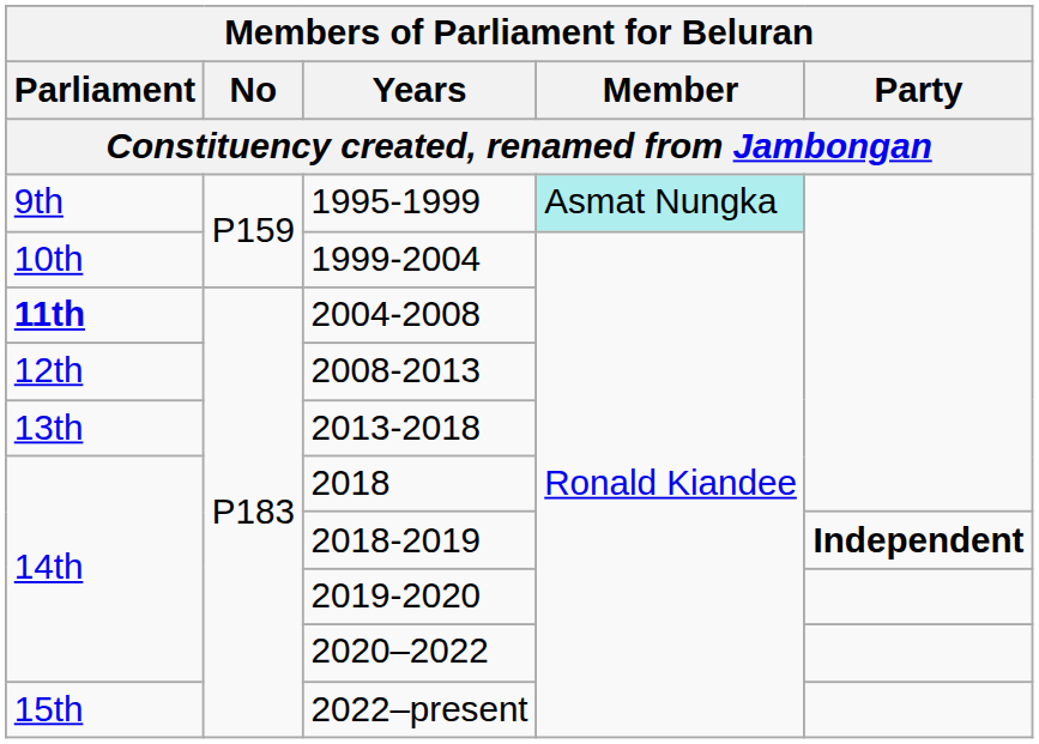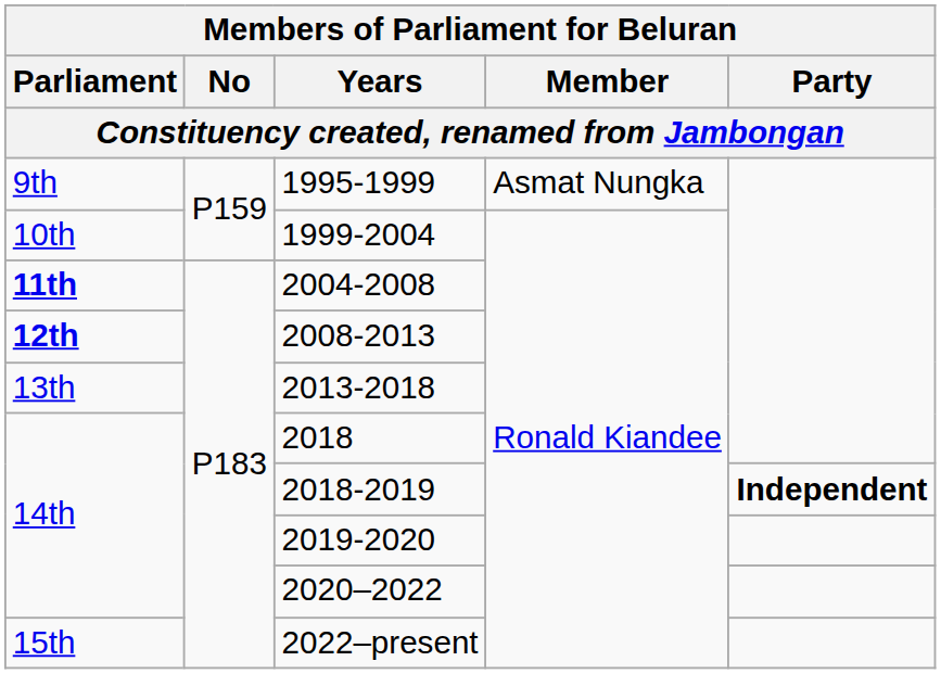1995-1999 | Member: paleturquoise background -> no background
2008-2013 | Parliament: normal -> bold
